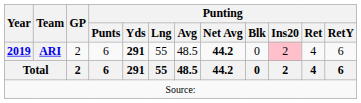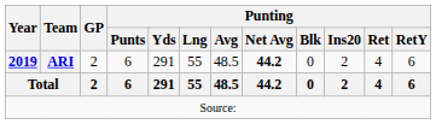2019 | Punting / Yds: bold -> normal
2019 | Punting / Ins20: pink background -> no background
